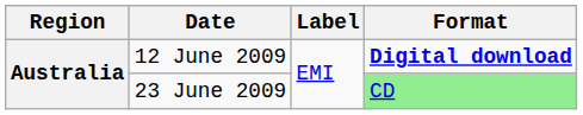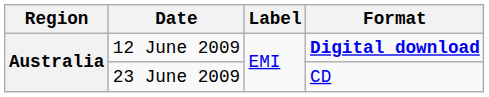23 June 2009 | Format: lightgreen background -> no background
